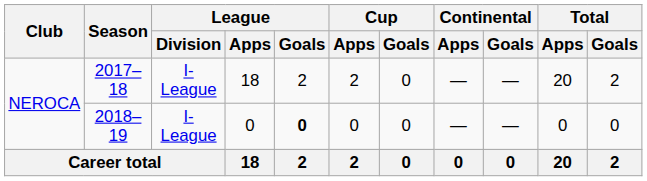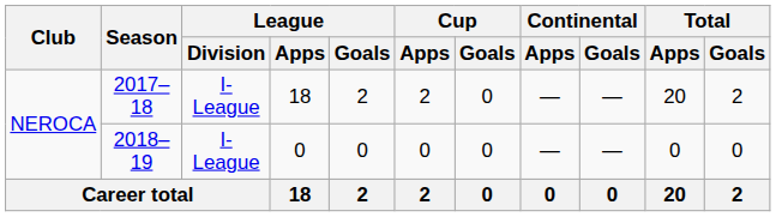2018–19 | League / Goals: bold -> normal
